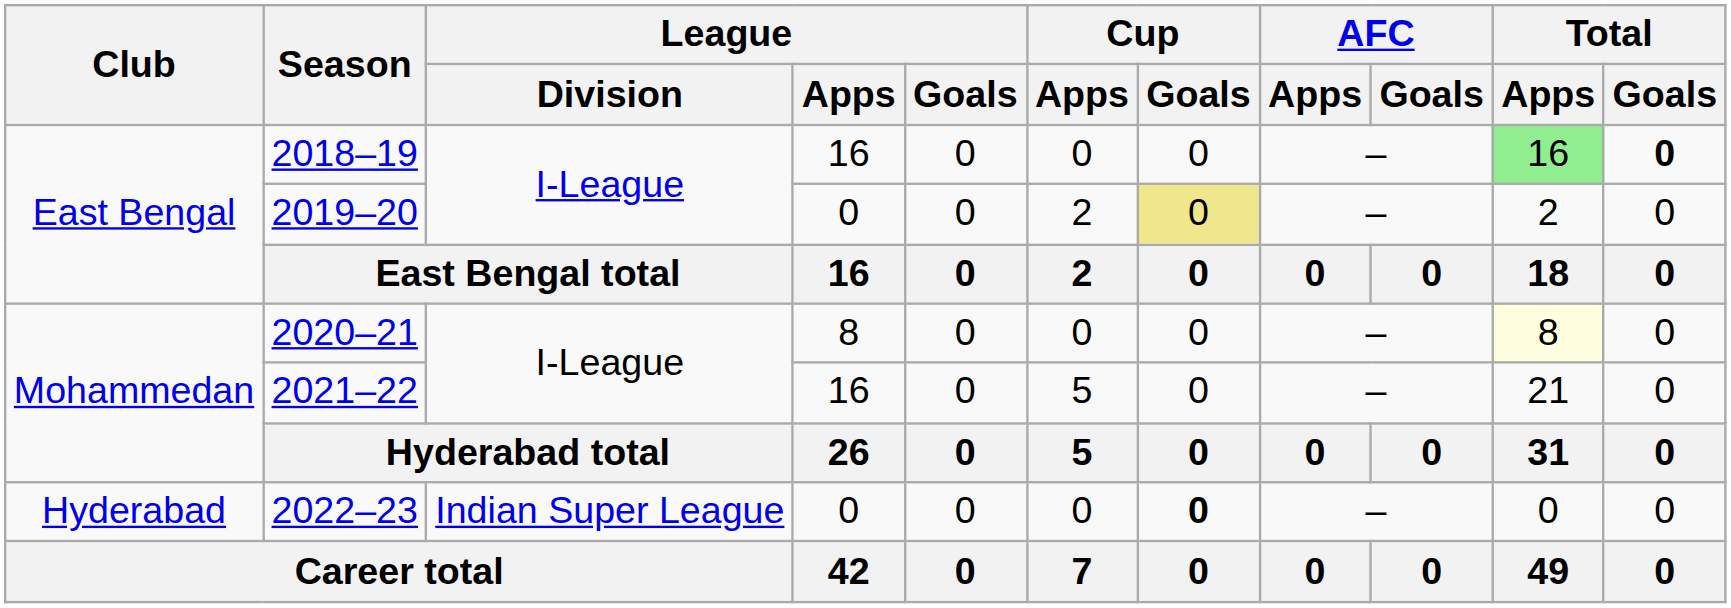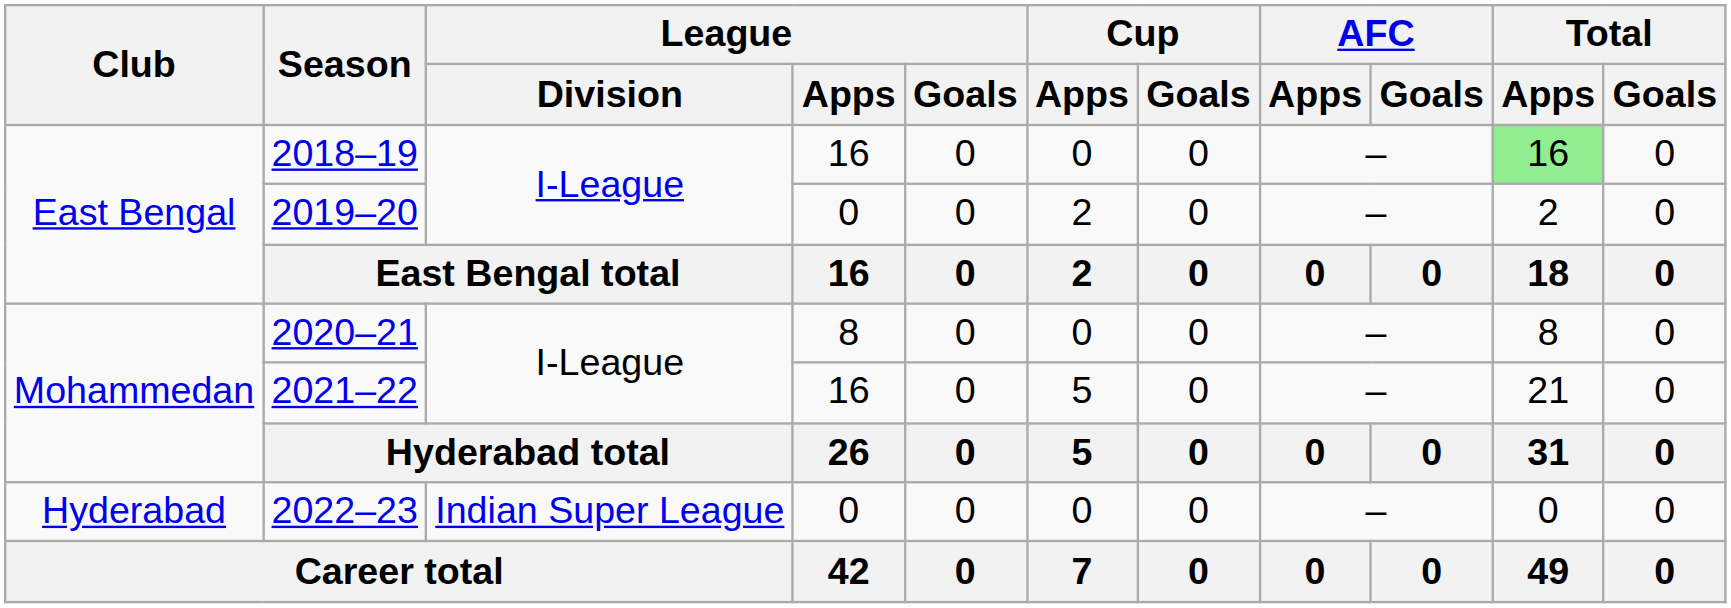2018–19 | Total / Goals: bold -> normal
2019–20 | Cup / Goals: khaki background -> no background
2020–21 | Total / Apps: lightyellow background -> no background
2022–23 | Cup / Goals: bold -> normal
